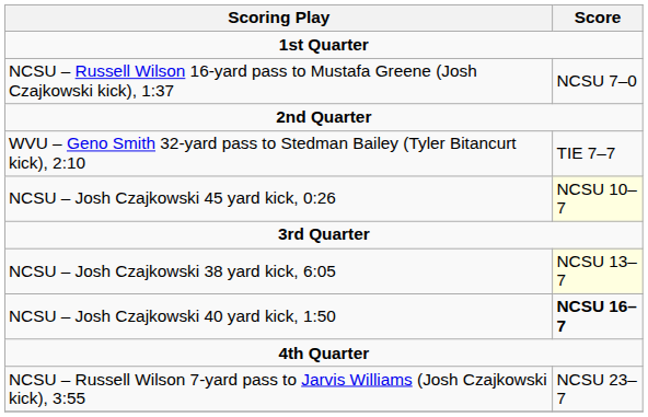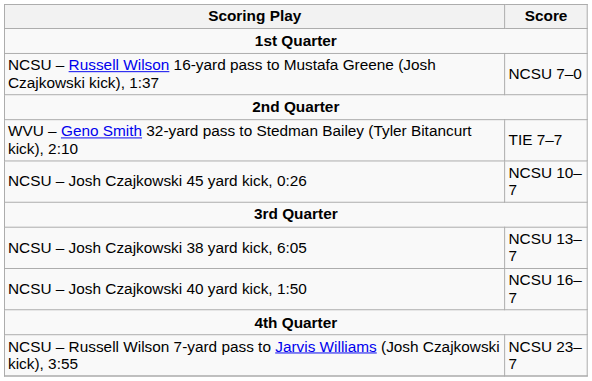NCSU – Josh Czajkowski 45 yard kick, 0:26 | Score: lightyellow background -> no background
NCSU – Josh Czajkowski 38 yard kick, 6:05 | Score: lightyellow background -> no background
NCSU – Josh Czajkowski 40 yard kick, 1:50 | Score: bold -> normal
